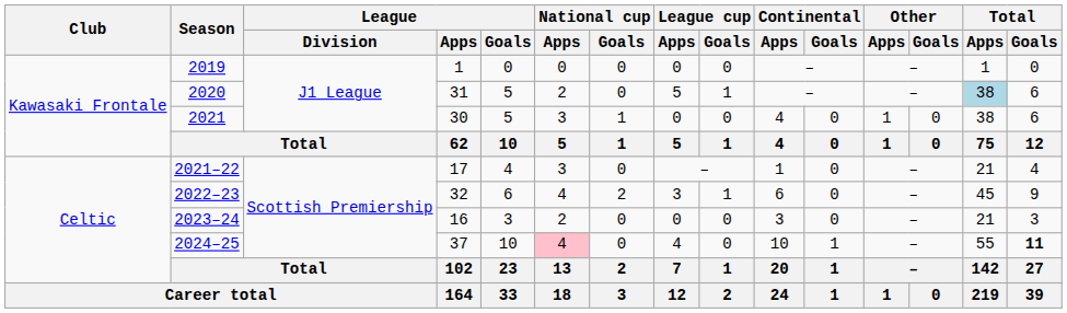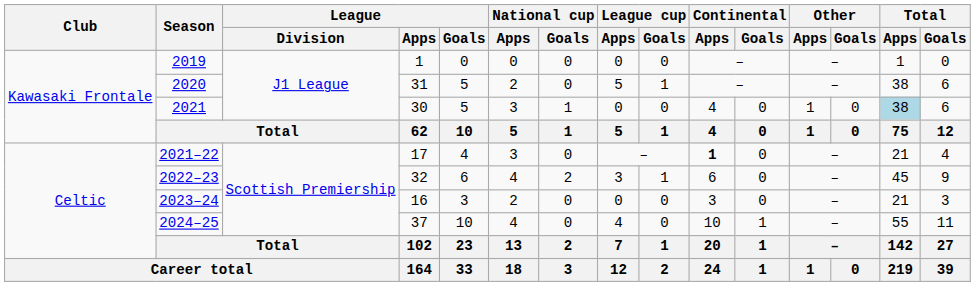2020 | Total / Apps: lightblue background -> no background
2021 | Total / Apps: no background -> lightblue background
2021–22 | Continental / Apps: normal -> bold
2024–25 | National cup / Apps: pink background -> no background
2024–25 | Total / Goals: bold -> normal
